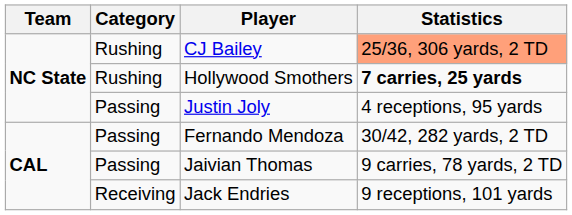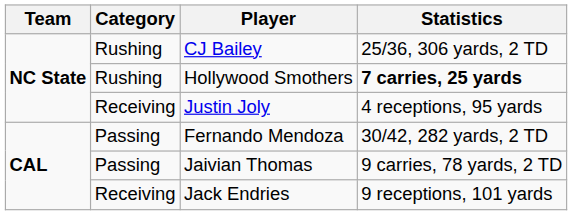CJ Bailey | Statistics: lightsalmon background -> no background
Justin Joly | Category: Passing -> Receiving
